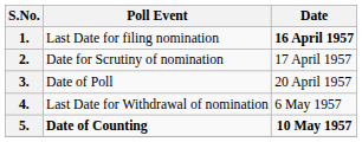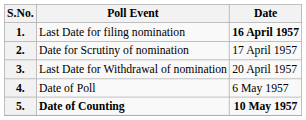3. | Poll Event: Date of Poll -> Last Date for Withdrawal of nomination
4. | Poll Event: Last Date for Withdrawal of nomination -> Date of Poll
